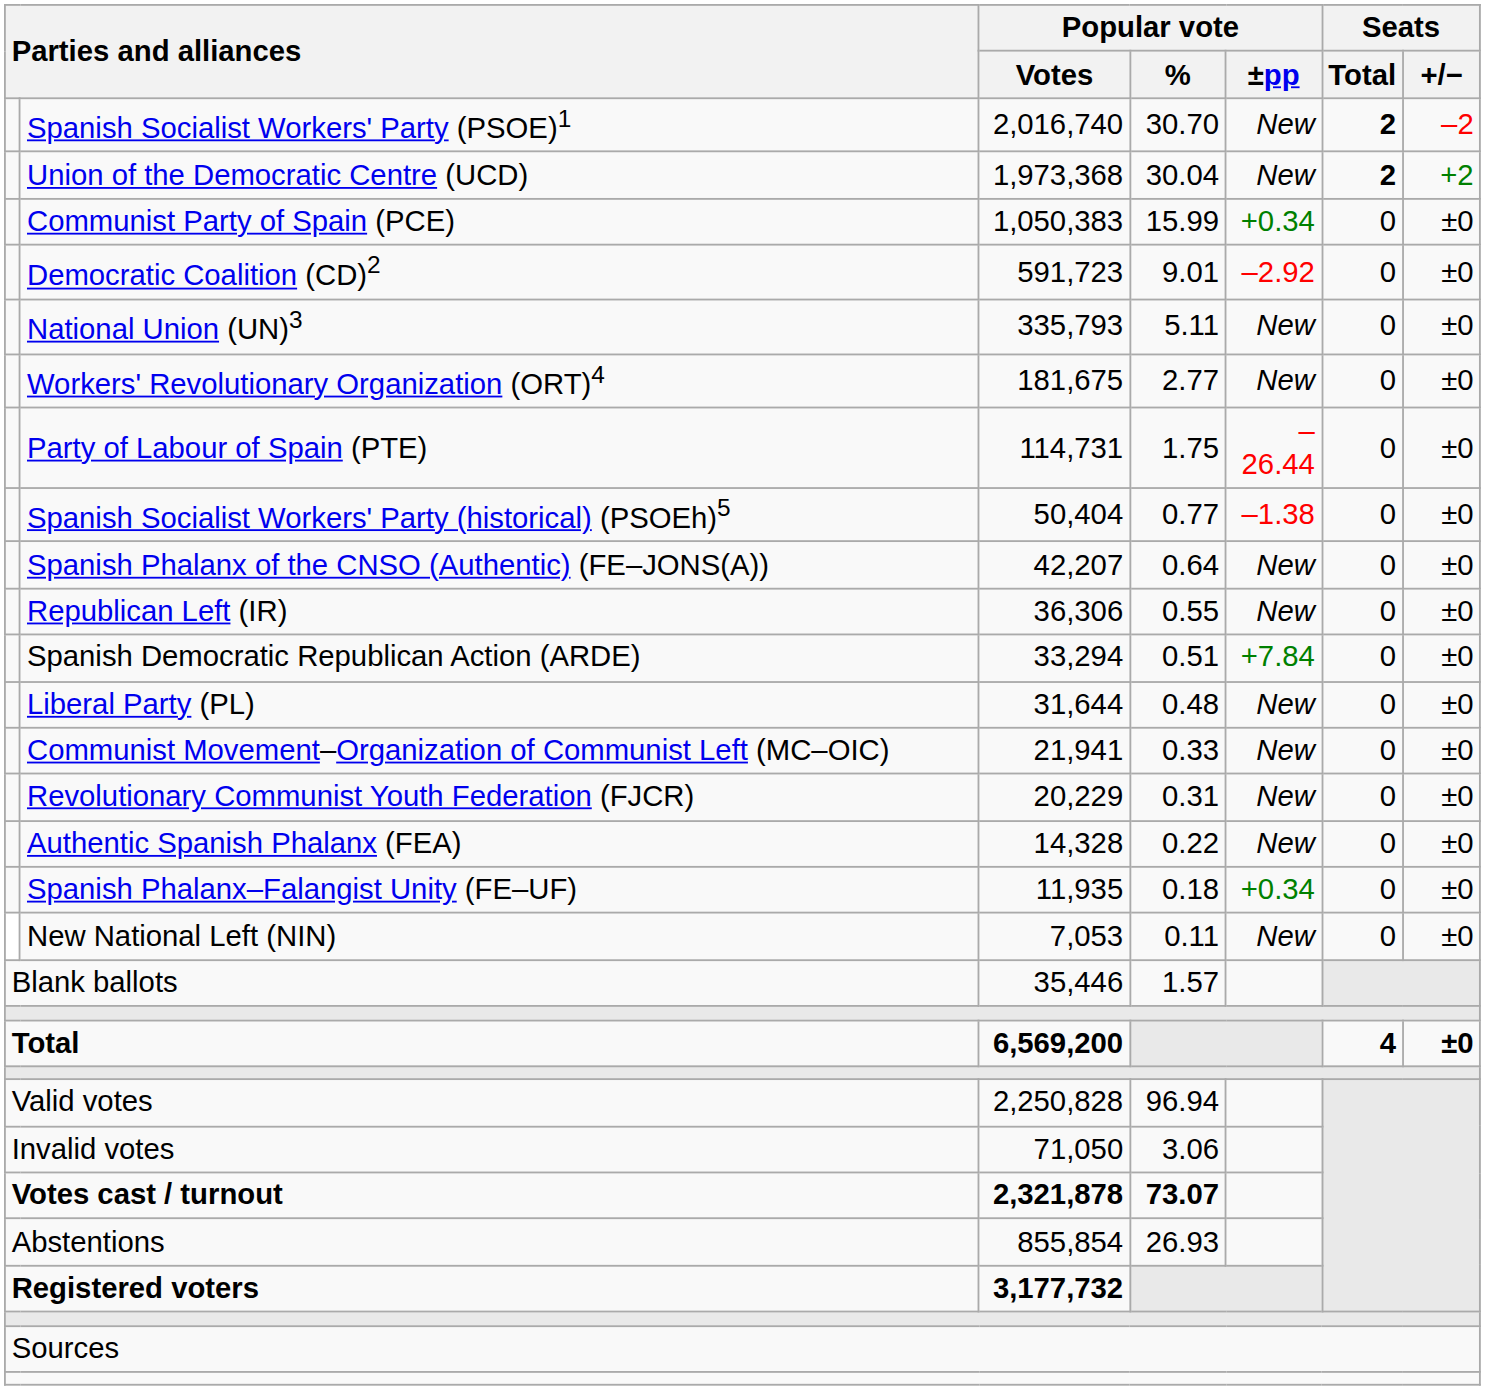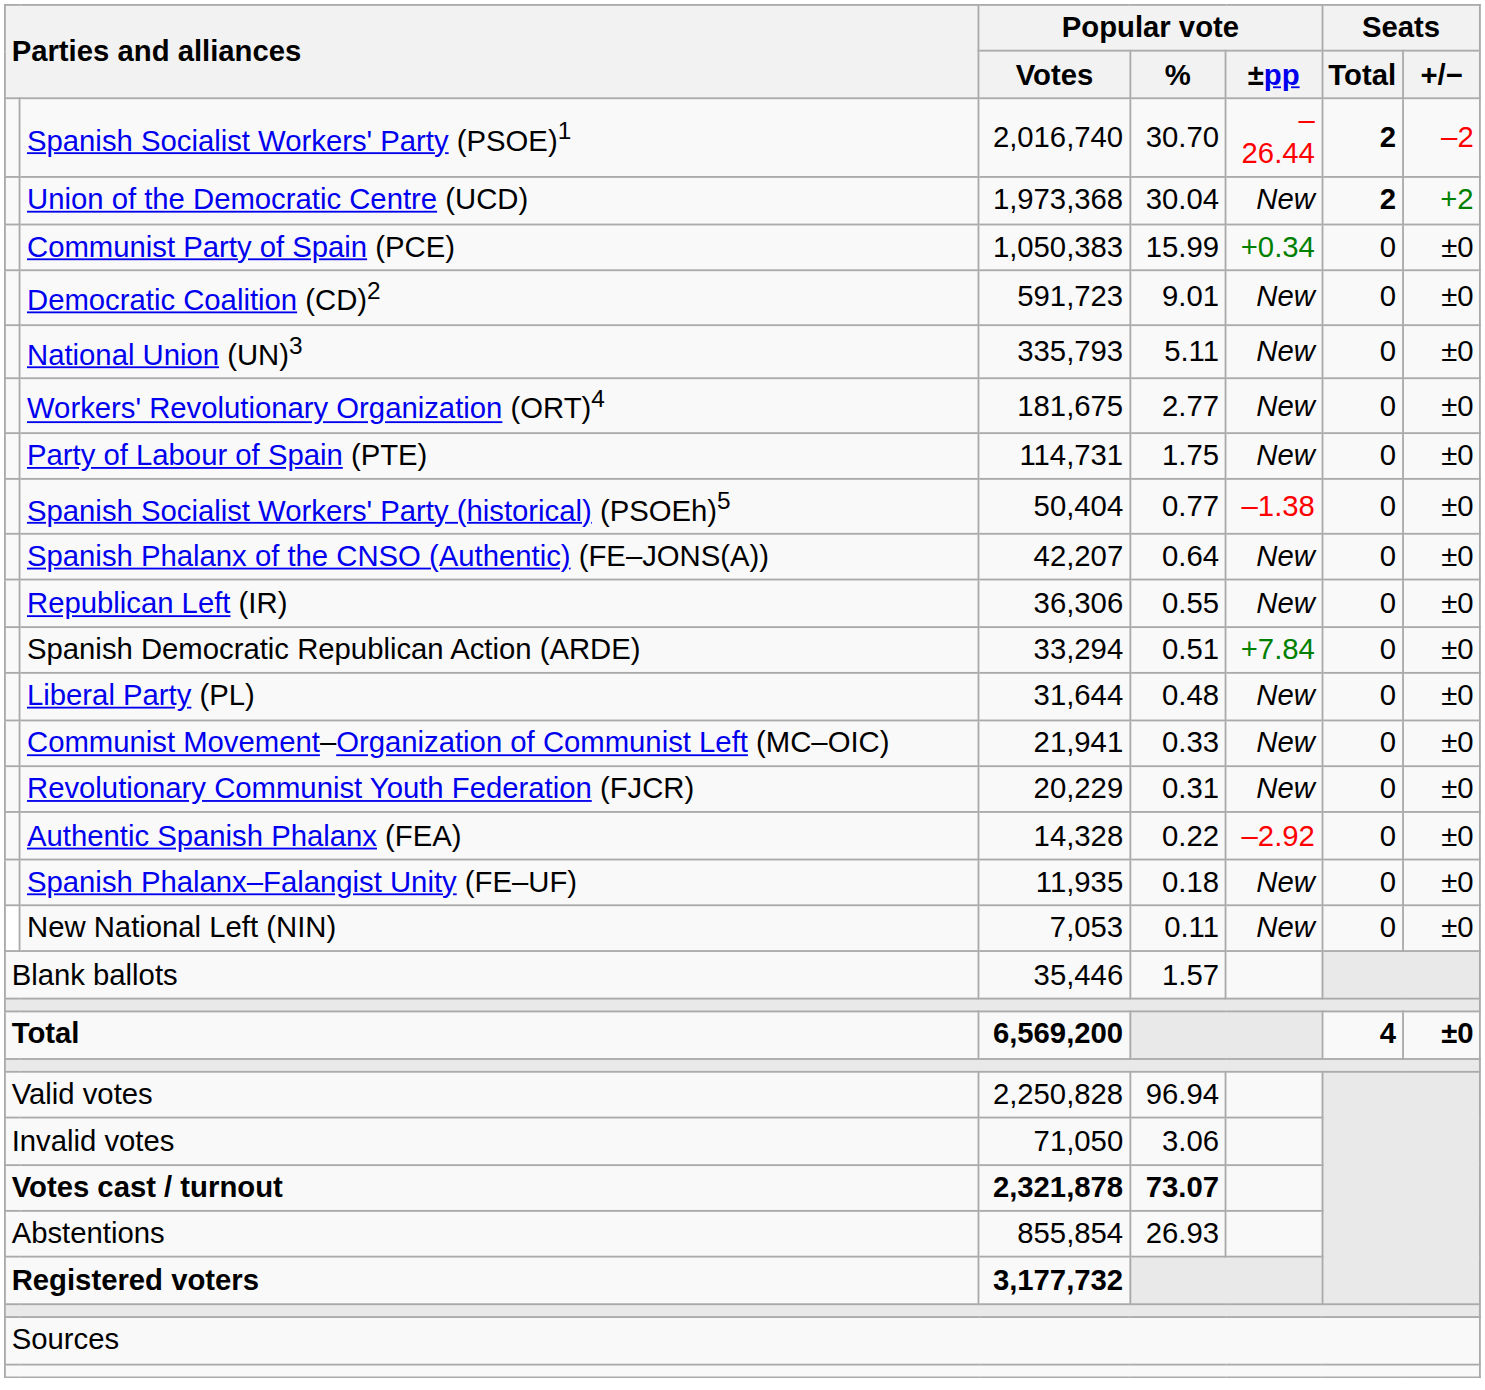Spanish Socialist Workers' Party (PSOE)1 | Popular vote / ±pp: New -> –26.44
Democratic Coalition (CD)2 | Popular vote / ±pp: –2.92 -> New
Party of Labour of Spain (PTE) | Popular vote / ±pp: –26.44 -> New
Authentic Spanish Phalanx (FEA) | Popular vote / ±pp: New -> –2.92
Spanish Phalanx–Falangist Unity (FE–UF) | Popular vote / ±pp: +0.34 -> New
